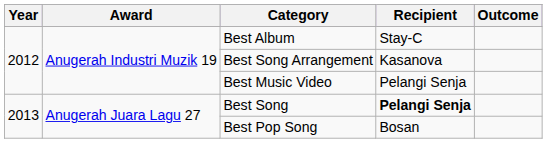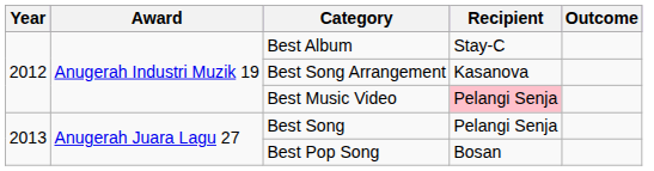Best Music Video | Recipient: no background -> pink background
Best Song | Recipient: bold -> normal
